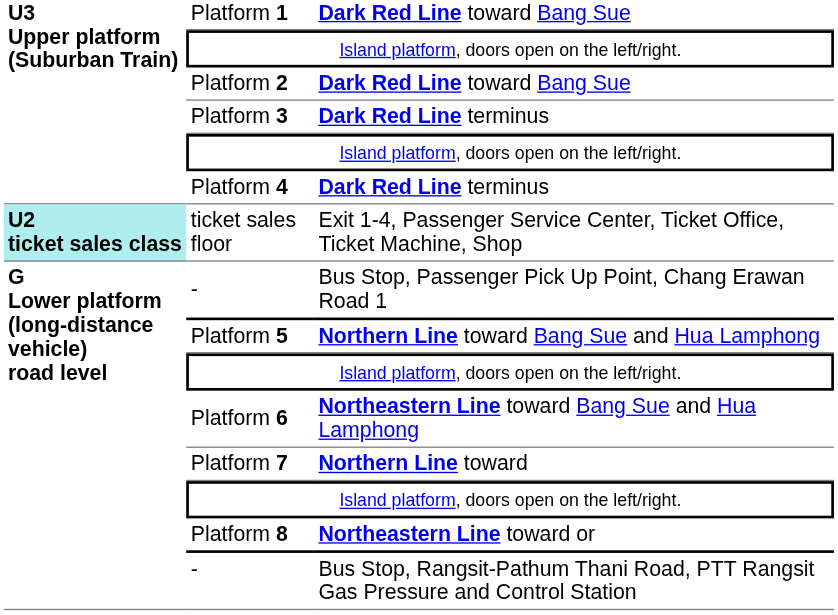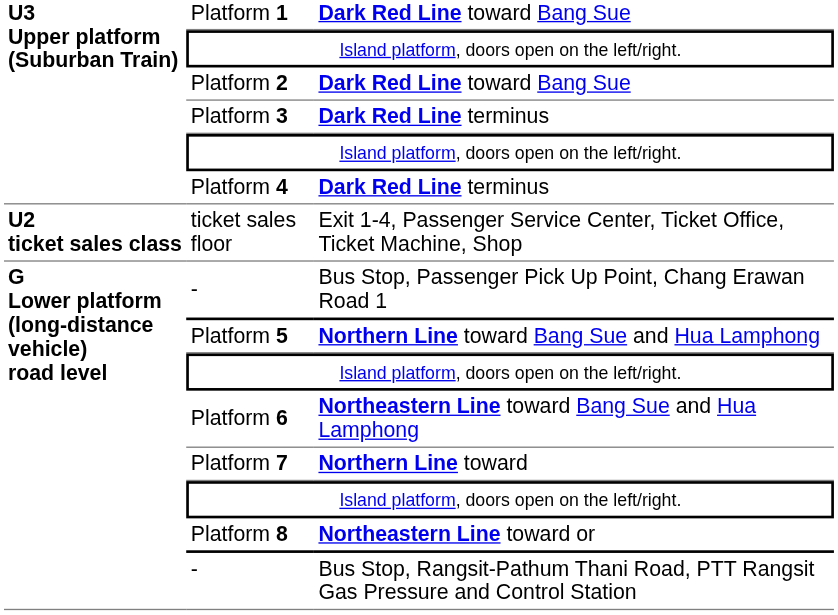ticket sales floor | column 1: paleturquoise background -> no background
